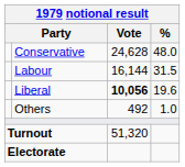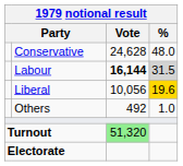Labour | Vote: normal -> bold
Labour | %: no background -> lightgrey background
Liberal | Vote: bold -> normal
Liberal | %: no background -> gold background
Turnout | Vote: no background -> lightgreen background
